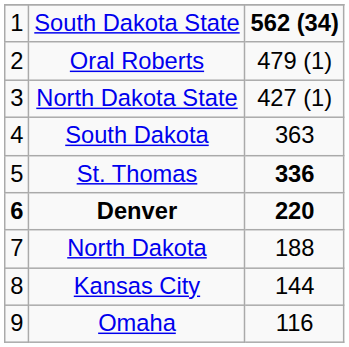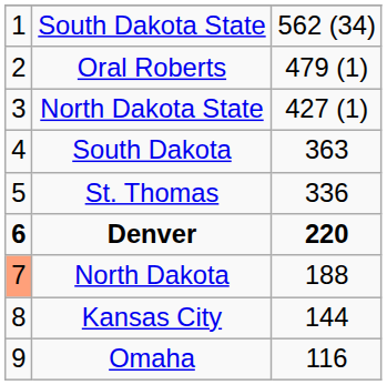South Dakota State | column 3: bold -> normal
St. Thomas | column 3: bold -> normal
North Dakota | column 1: no background -> lightsalmon background
